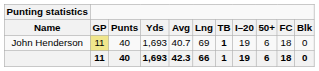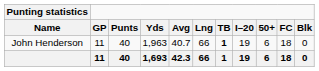John Henderson | GP: khaki background -> no background
John Henderson | Yds: 1,693 -> 1,963
John Henderson | Lng: 69 -> 66
